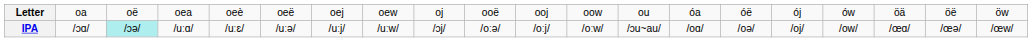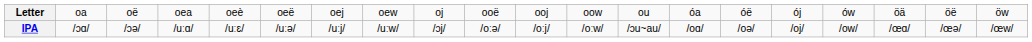IPA | column 3: paleturquoise background -> no background
